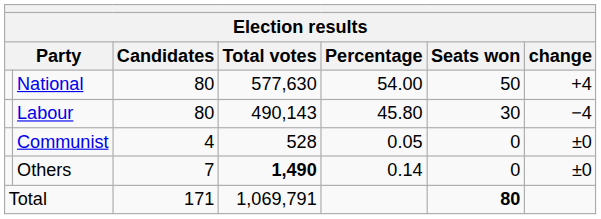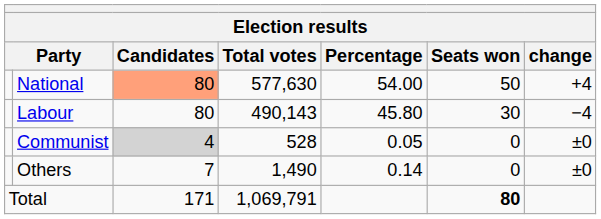National | Candidates: no background -> lightsalmon background
Communist | Candidates: no background -> lightgrey background
Others | Total votes: bold -> normal
